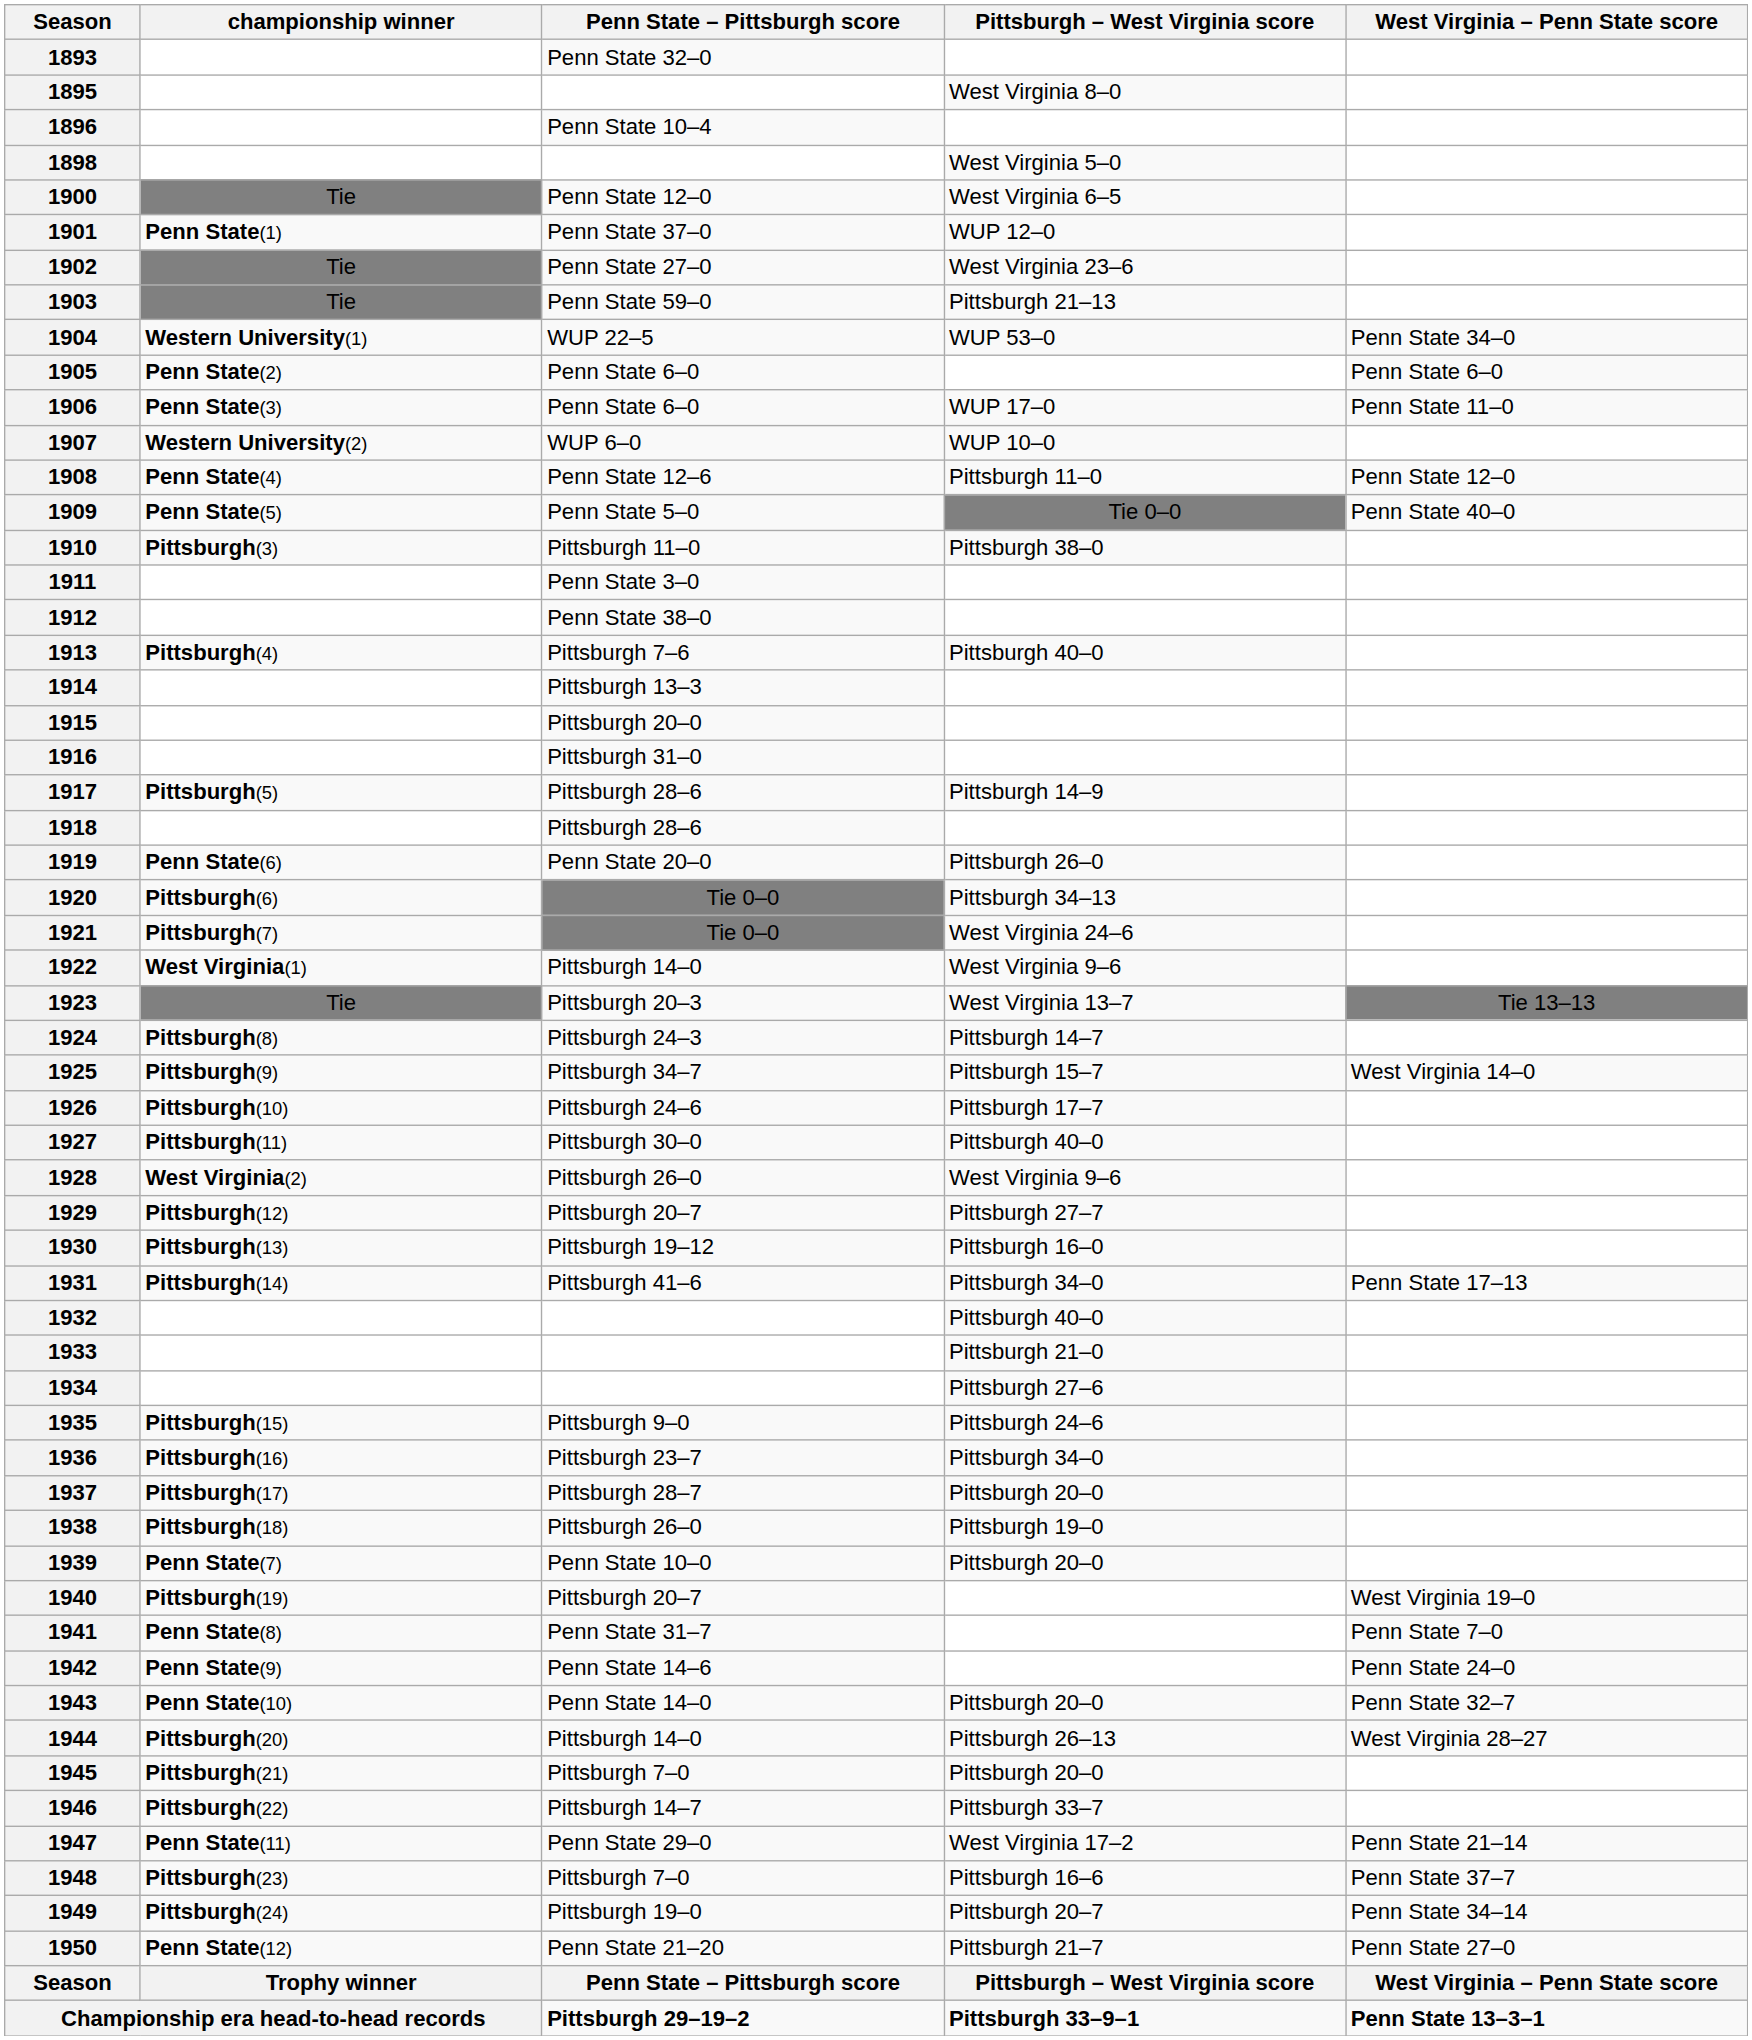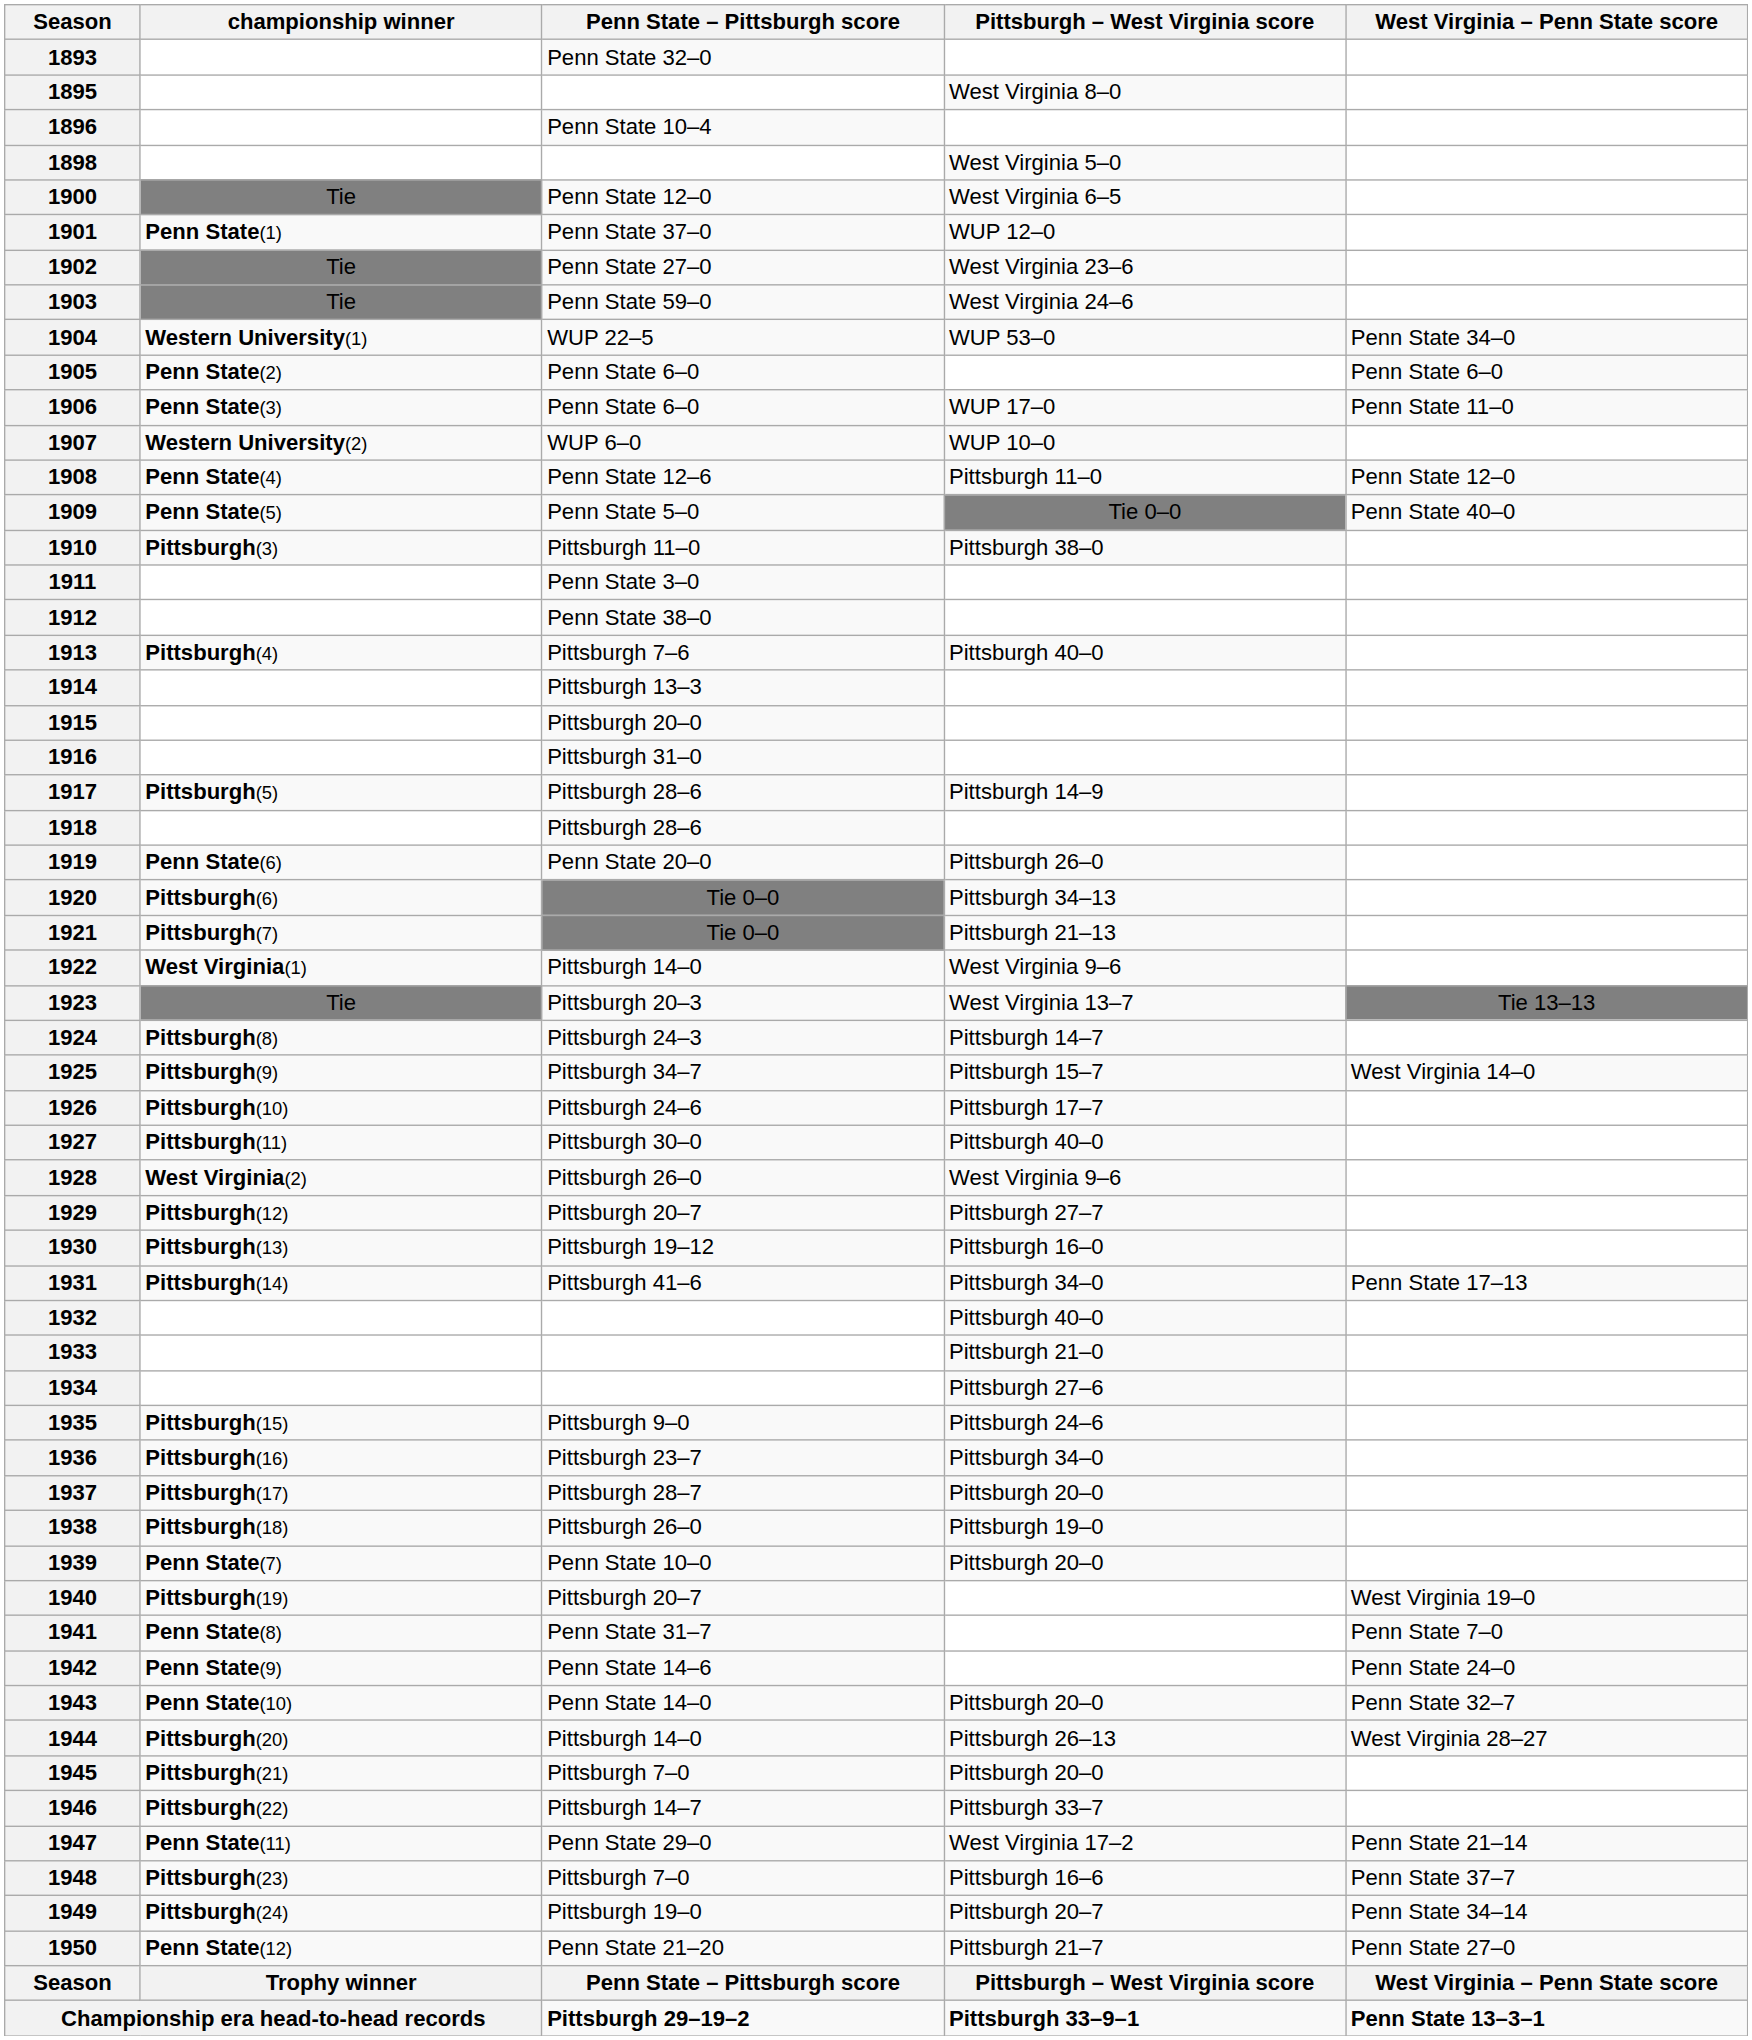1903 | Pittsburgh – West Virginia score: Pittsburgh 21–13 -> West Virginia 24–6
1921 | Pittsburgh – West Virginia score: West Virginia 24–6 -> Pittsburgh 21–13
